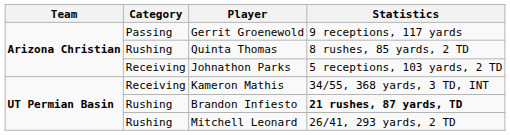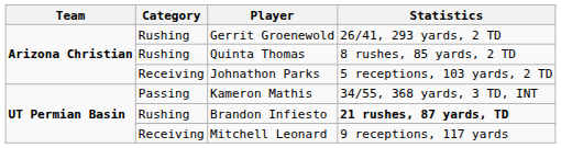Gerrit Groenewold | Category: Passing -> Rushing
Gerrit Groenewold | Statistics: 9 receptions, 117 yards -> 26/41, 293 yards, 2 TD
Kameron Mathis | Category: Receiving -> Passing
Mitchell Leonard | Category: Rushing -> Receiving
Mitchell Leonard | Statistics: 26/41, 293 yards, 2 TD -> 9 receptions, 117 yards
